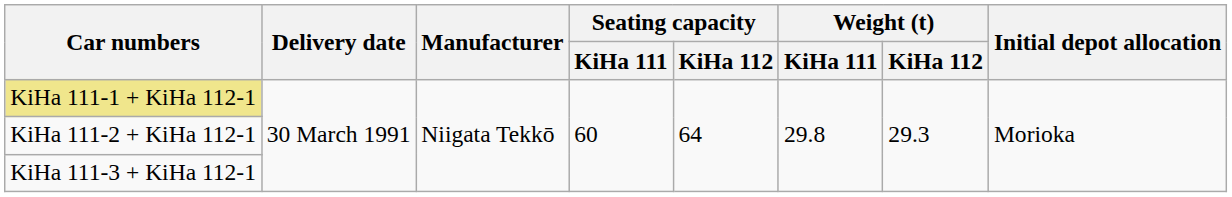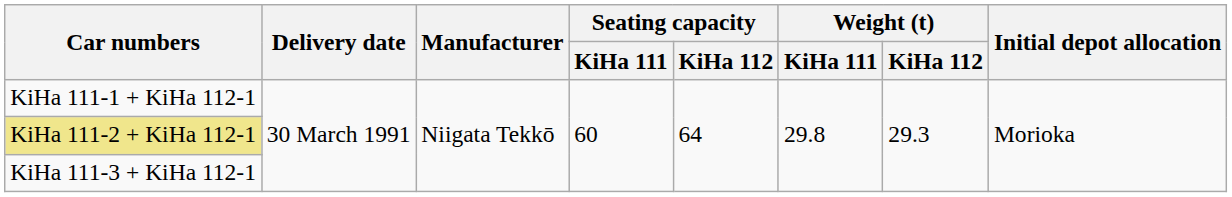KiHa 111-1 + KiHa 112-1 | Car numbers: khaki background -> no background
KiHa 111-2 + KiHa 112-1 | Car numbers: no background -> khaki background
